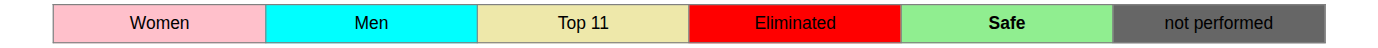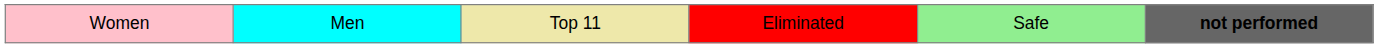Women | column 5: bold -> normal
Women | column 6: normal -> bold
